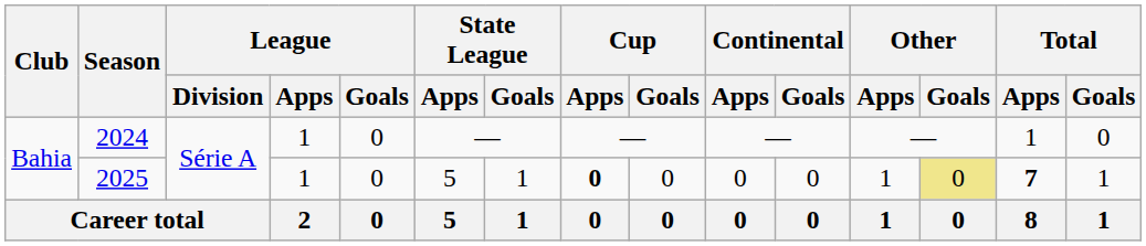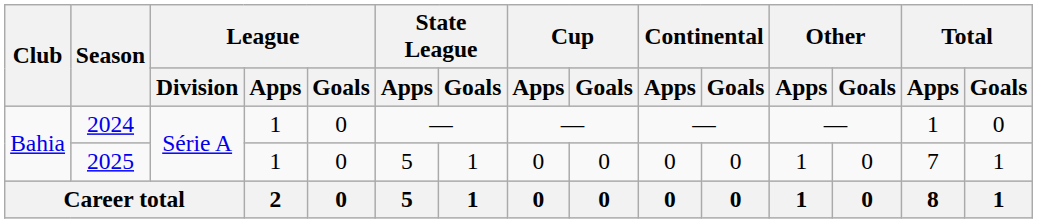2025 | Cup / Apps: bold -> normal
2025 | Other / Goals: khaki background -> no background
2025 | Total / Apps: bold -> normal
